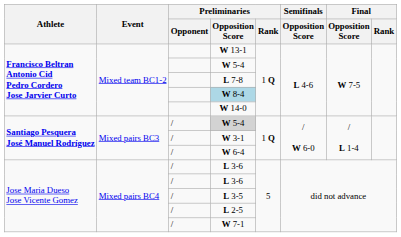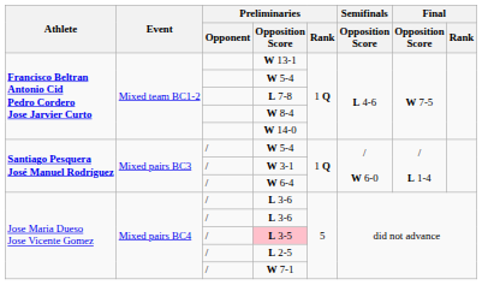W 8-4 | Preliminaries / Opposition Score: lightblue background -> no background
Santiago Pesquera José Manuel Rodríguez / W 5-4 | Preliminaries / Opposition Score: lightgrey background -> no background
L 3-5 | Preliminaries / Opposition Score: no background -> pink background
